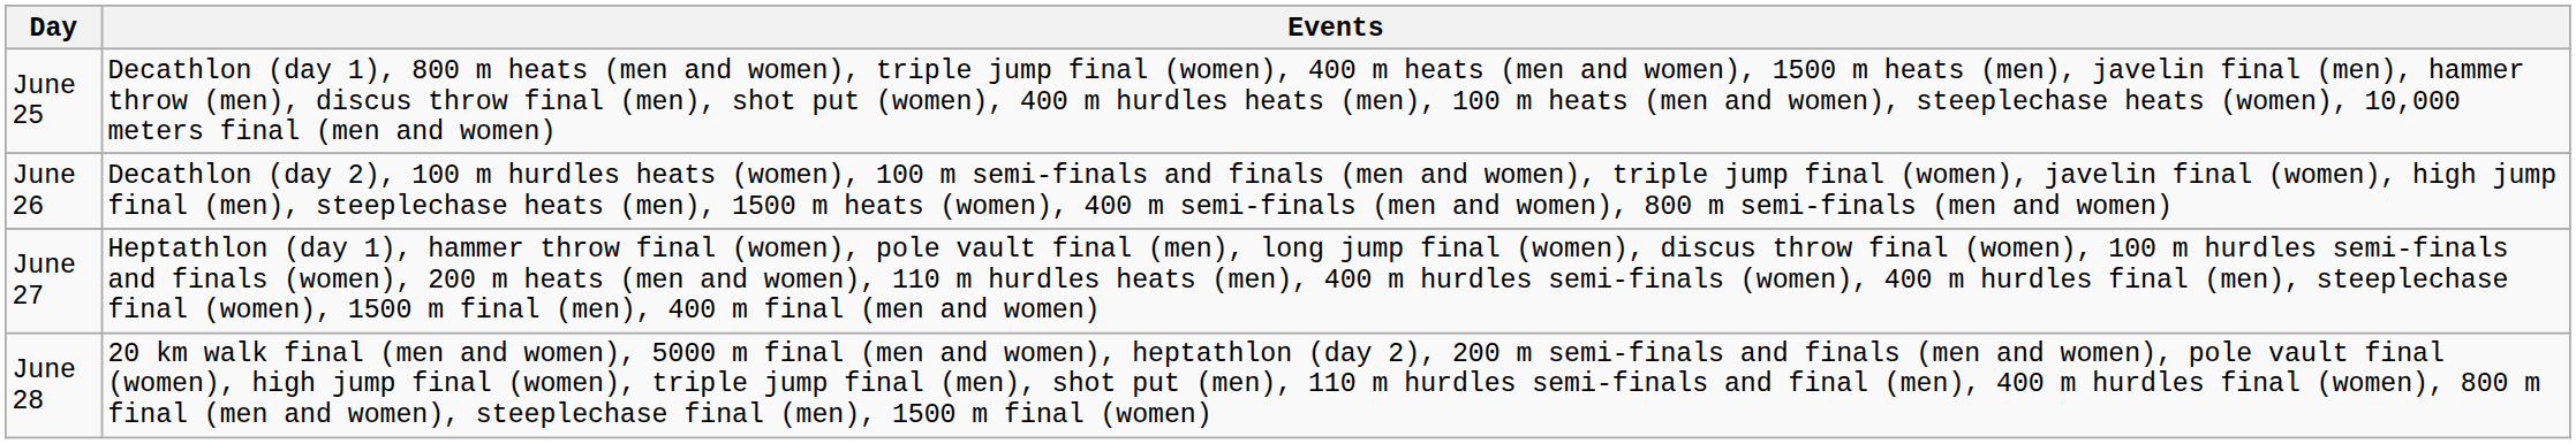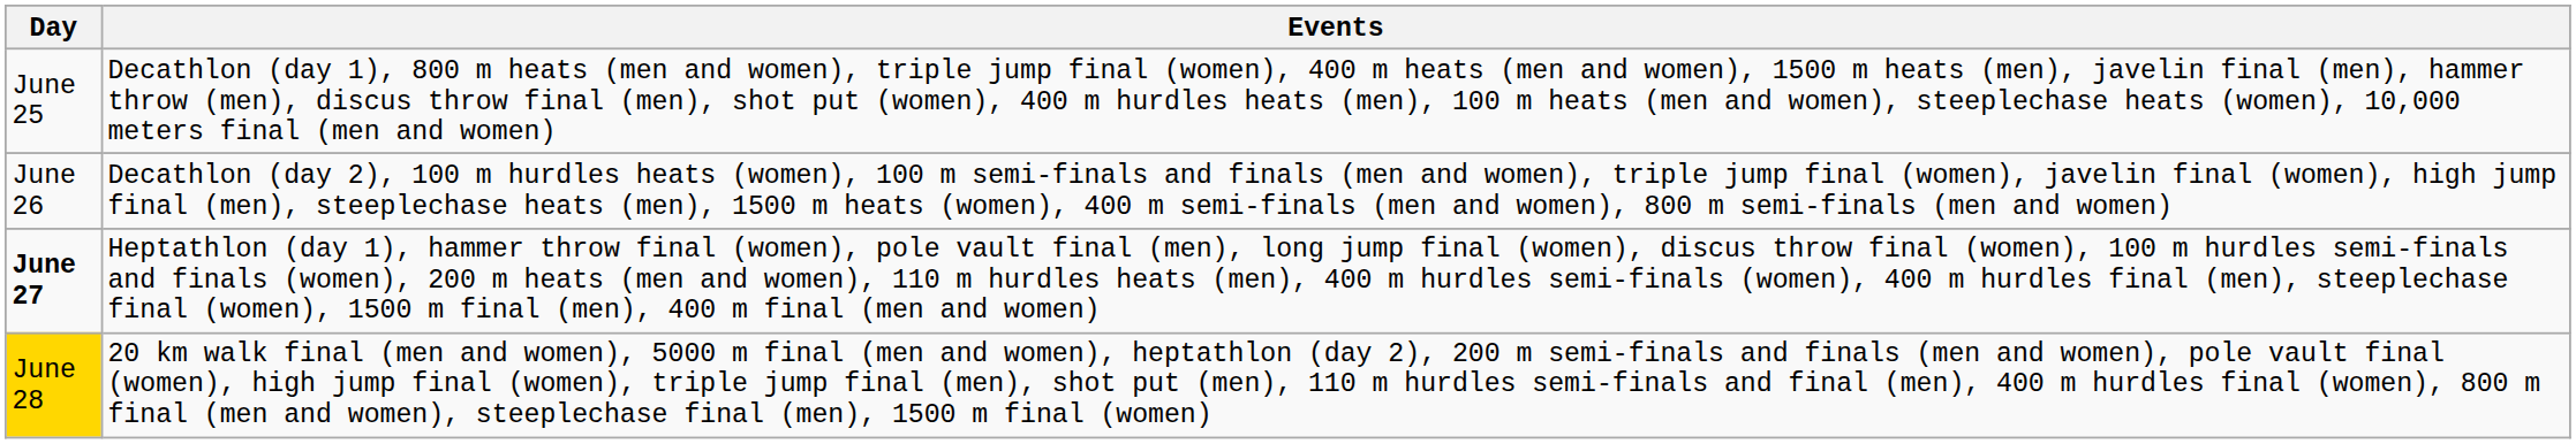June 27 | Day: normal -> bold
June 28 | Day: no background -> gold background
